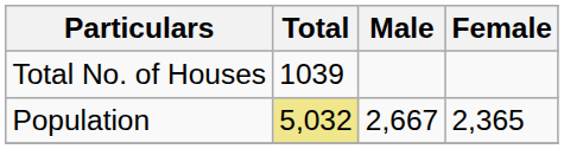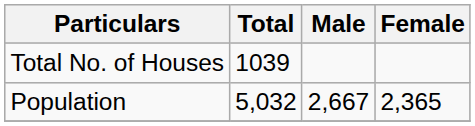Population | Total: khaki background -> no background
